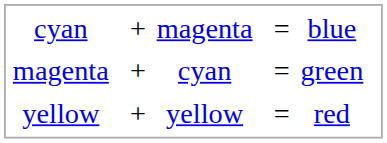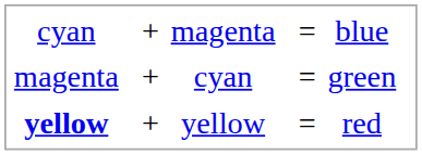row 3 | column 1: normal -> bold
